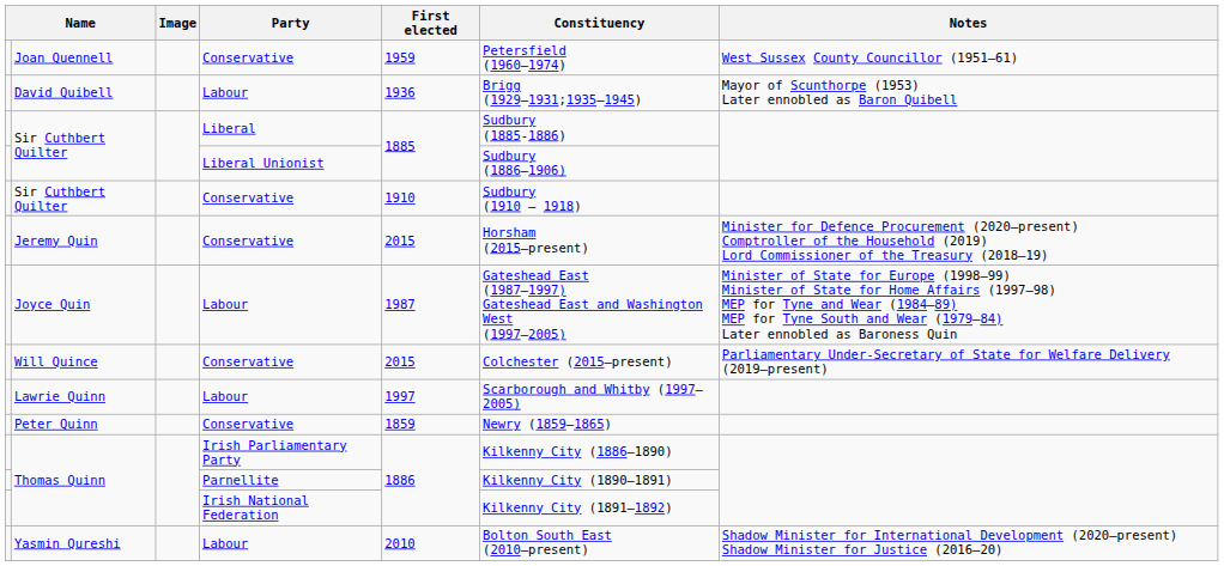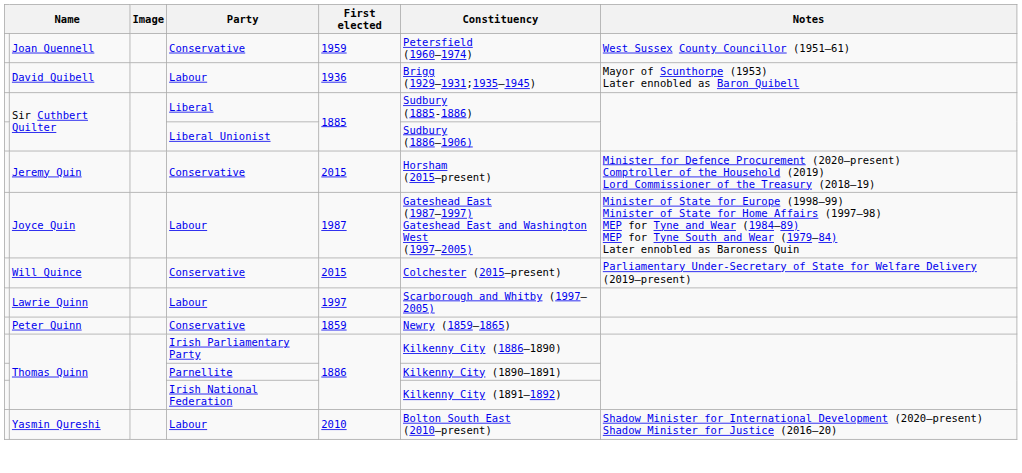- row: Sir Cuthbert Quilter | Conservative | 1910 | Sudbury (1910 – 1918)
